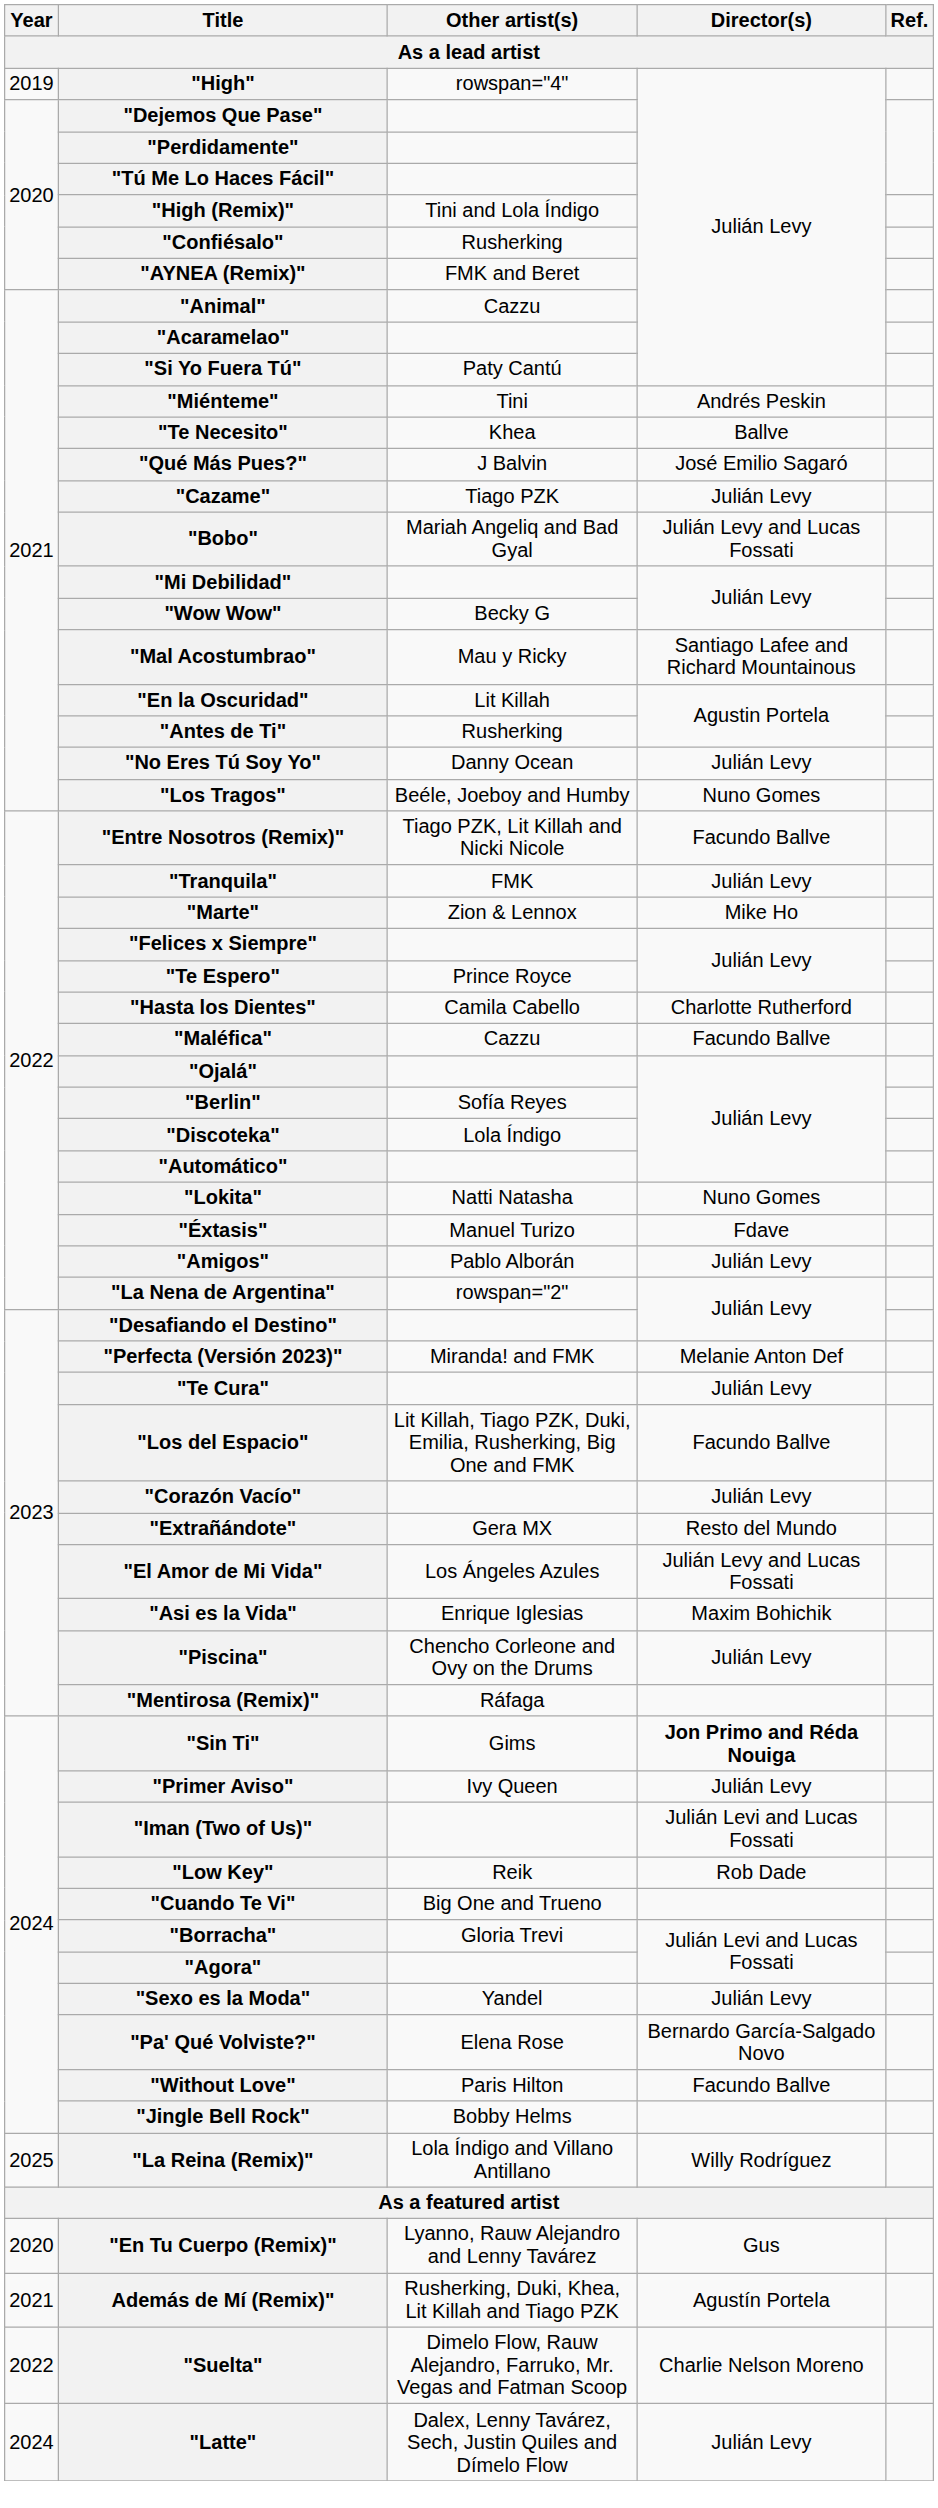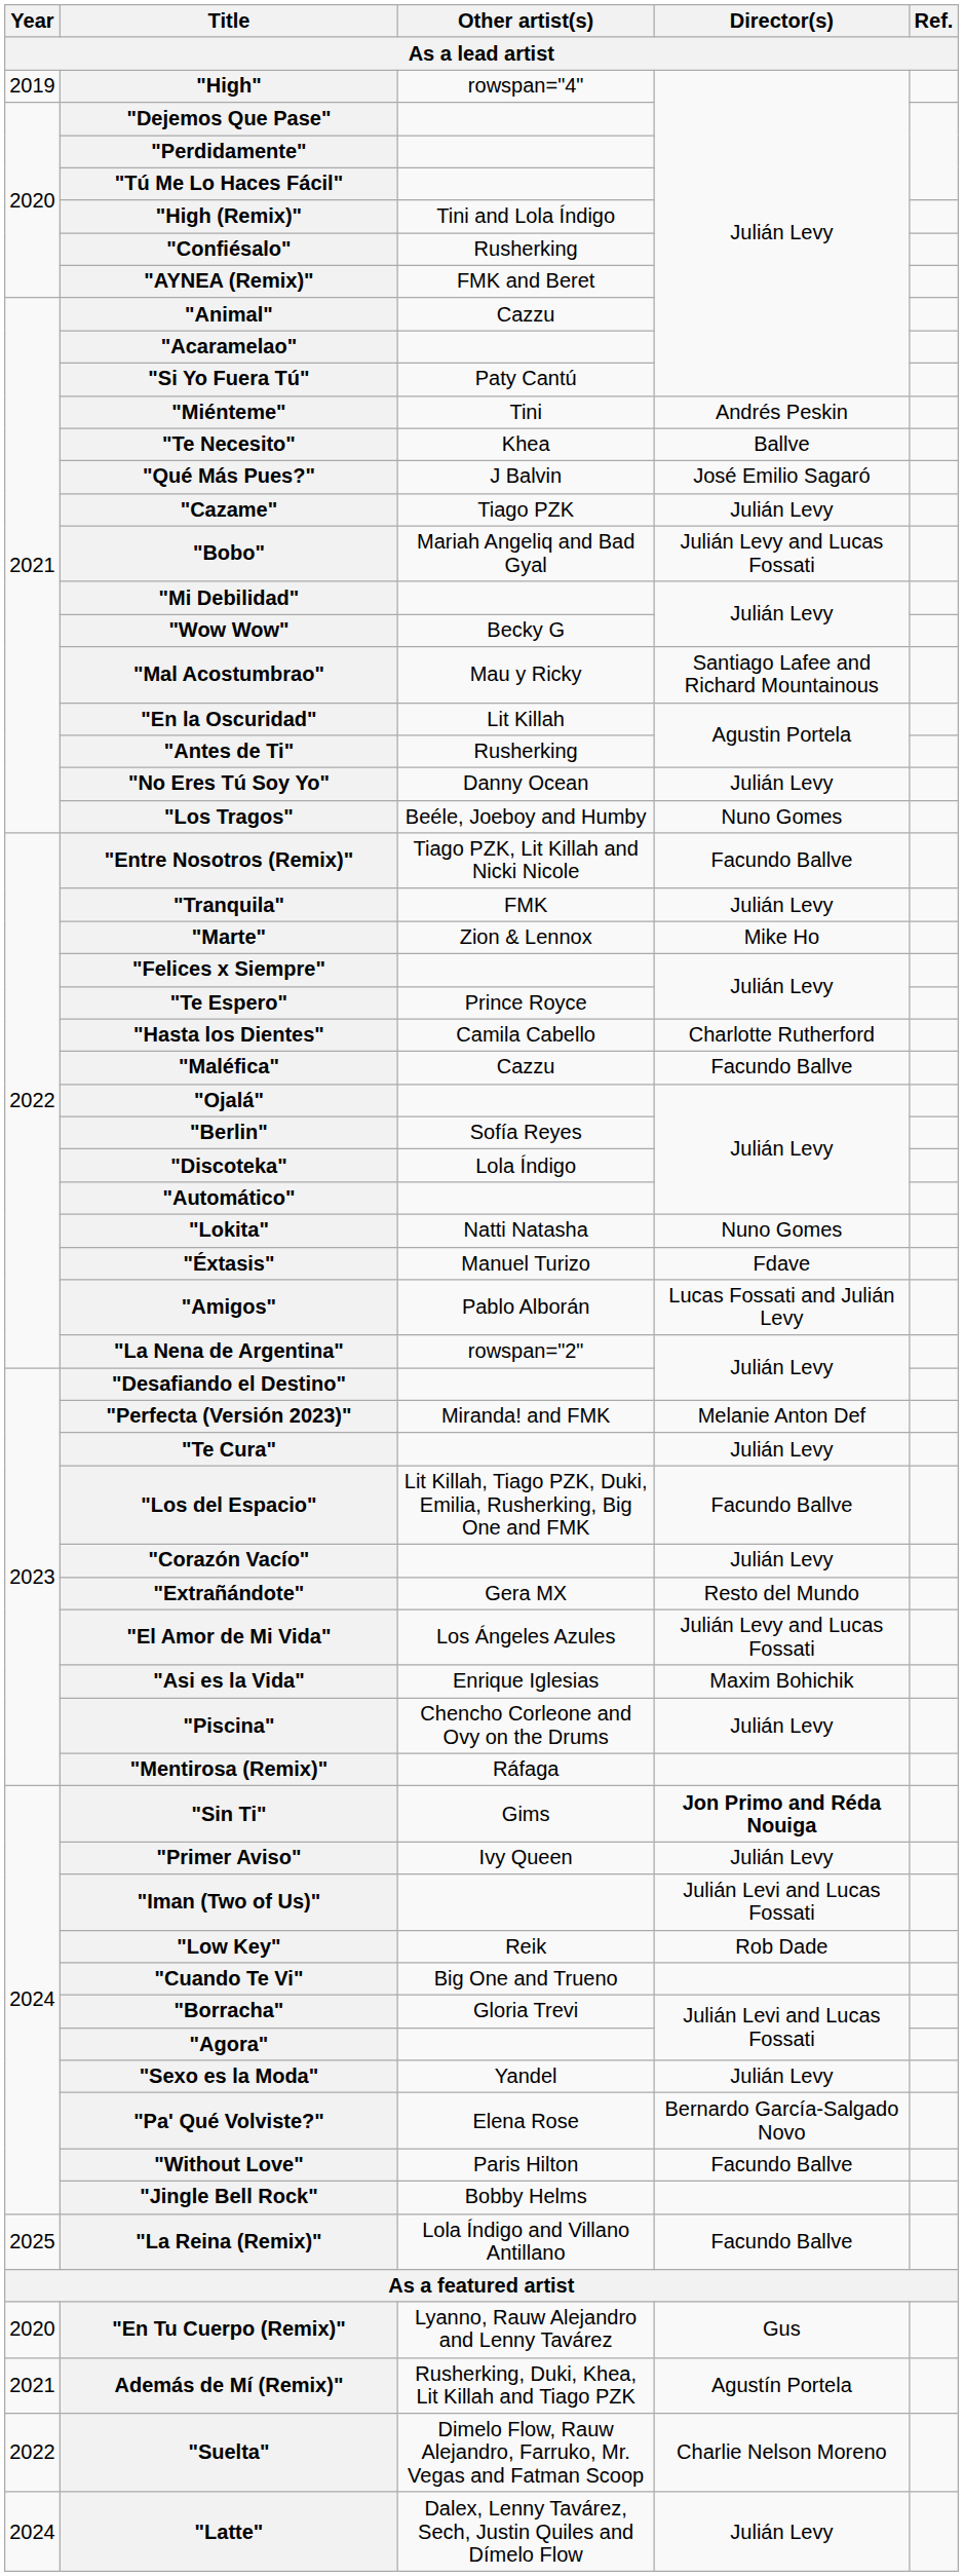"Amigos" | Director(s): Julián Levy -> Lucas Fossati and Julián Levy
"La Reina (Remix)" | Director(s): Willy Rodríguez -> Facundo Ballve
